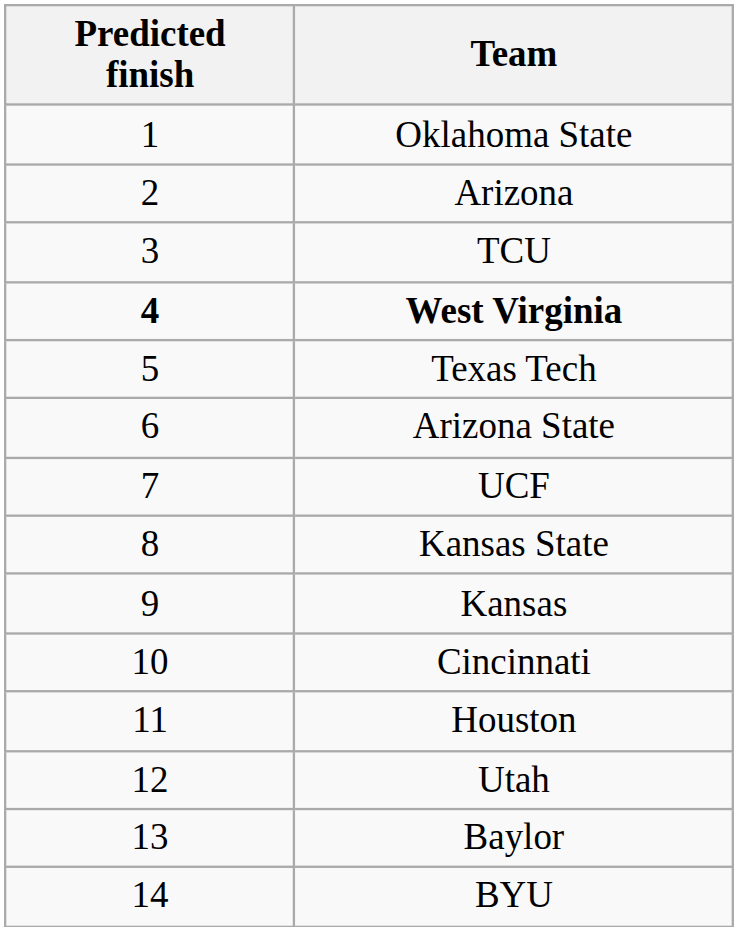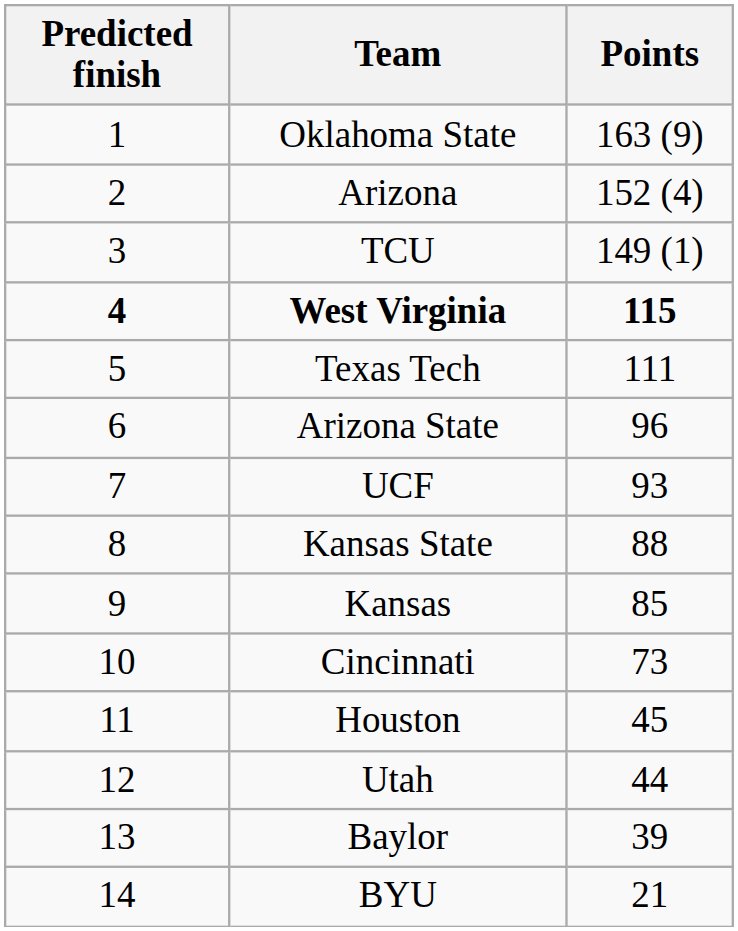+ column: Points | 163 (9) | 152 (4) | 149 (1) | 115 | 111 | 96 | 93 | 88 | 85 | 73 | 45 | 44 | 39 | 21
